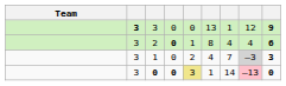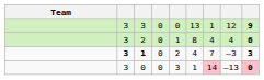row 2 | column 2: bold -> normal
row 3 | column 4: bold -> normal
row 4 | column 2: normal -> bold
row 4 | column 3: normal -> bold
row 4 | column 8: lightgrey background -> no background
row 5 | column 3: bold -> normal
row 5 | column 4: bold -> normal
row 5 | column 5: khaki background -> no background
row 5 | column 7: no background -> pink background
row 5 | column 8: pink background -> no background
row 5 | column 9: no background -> pink background
